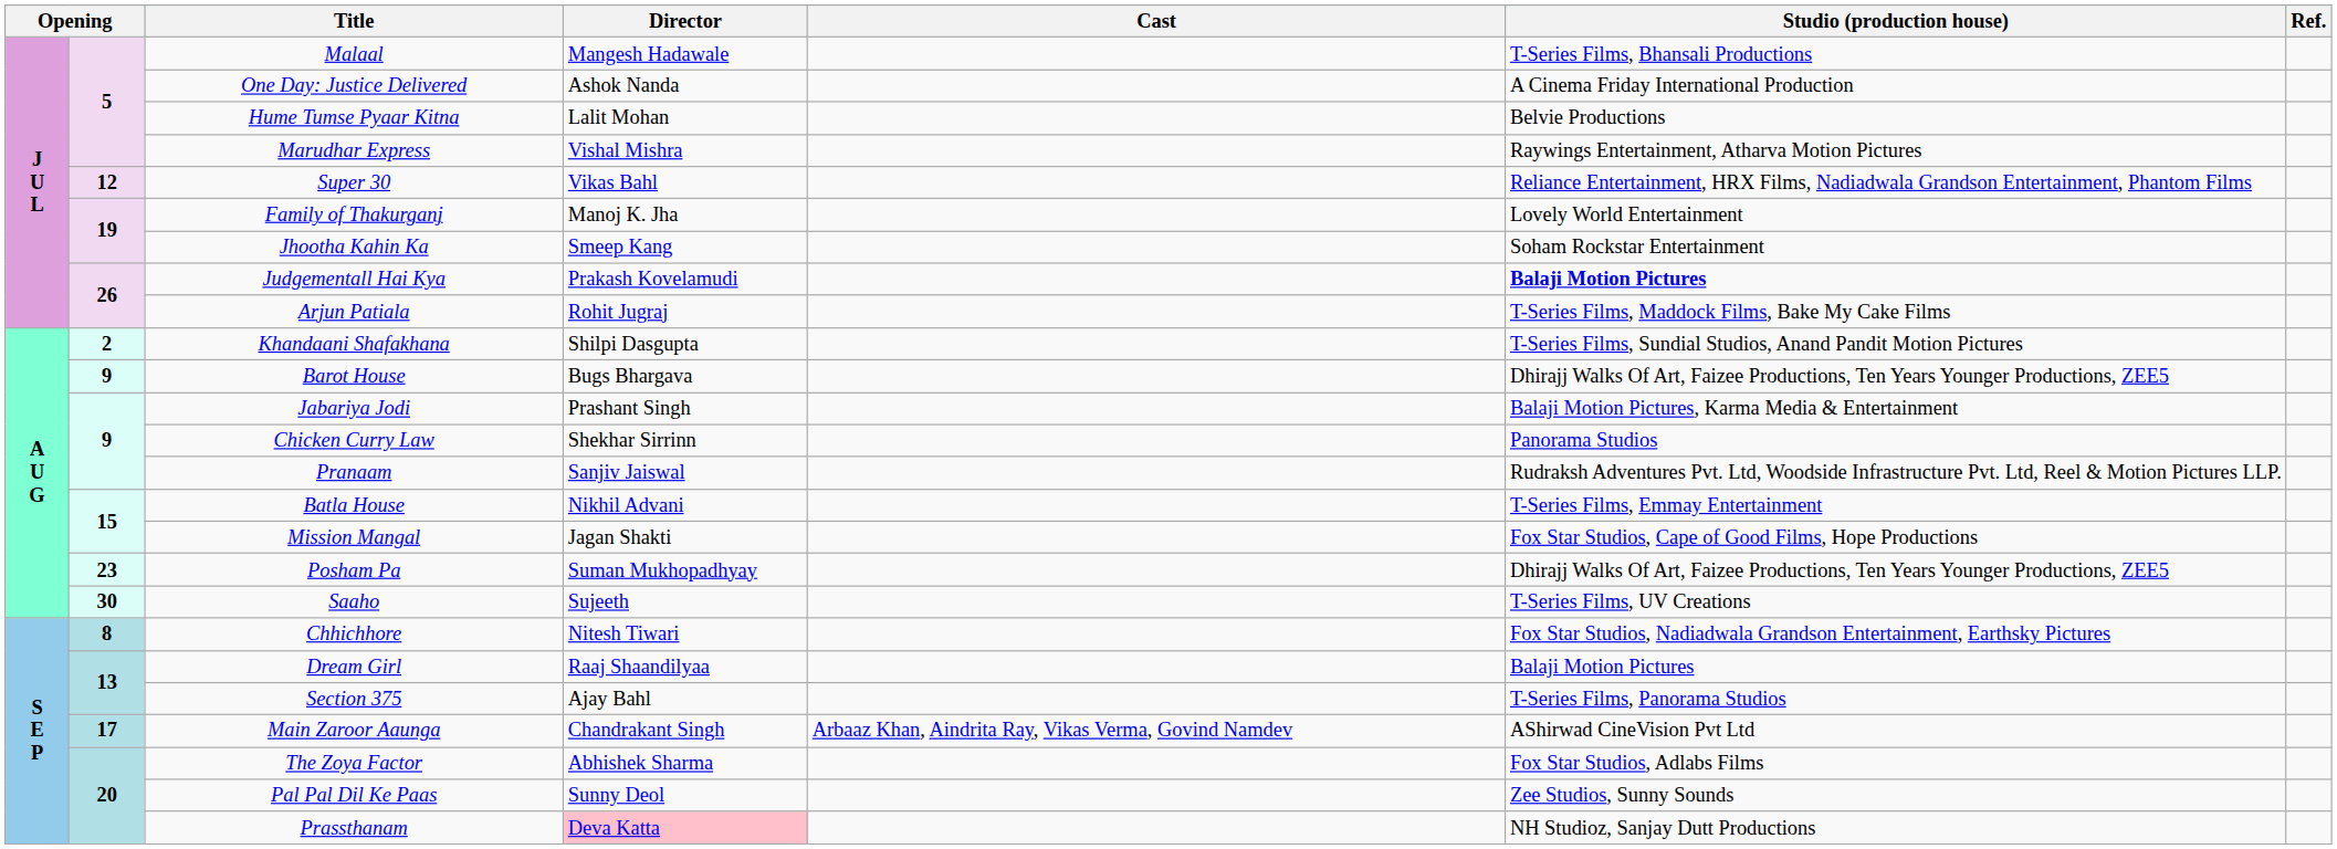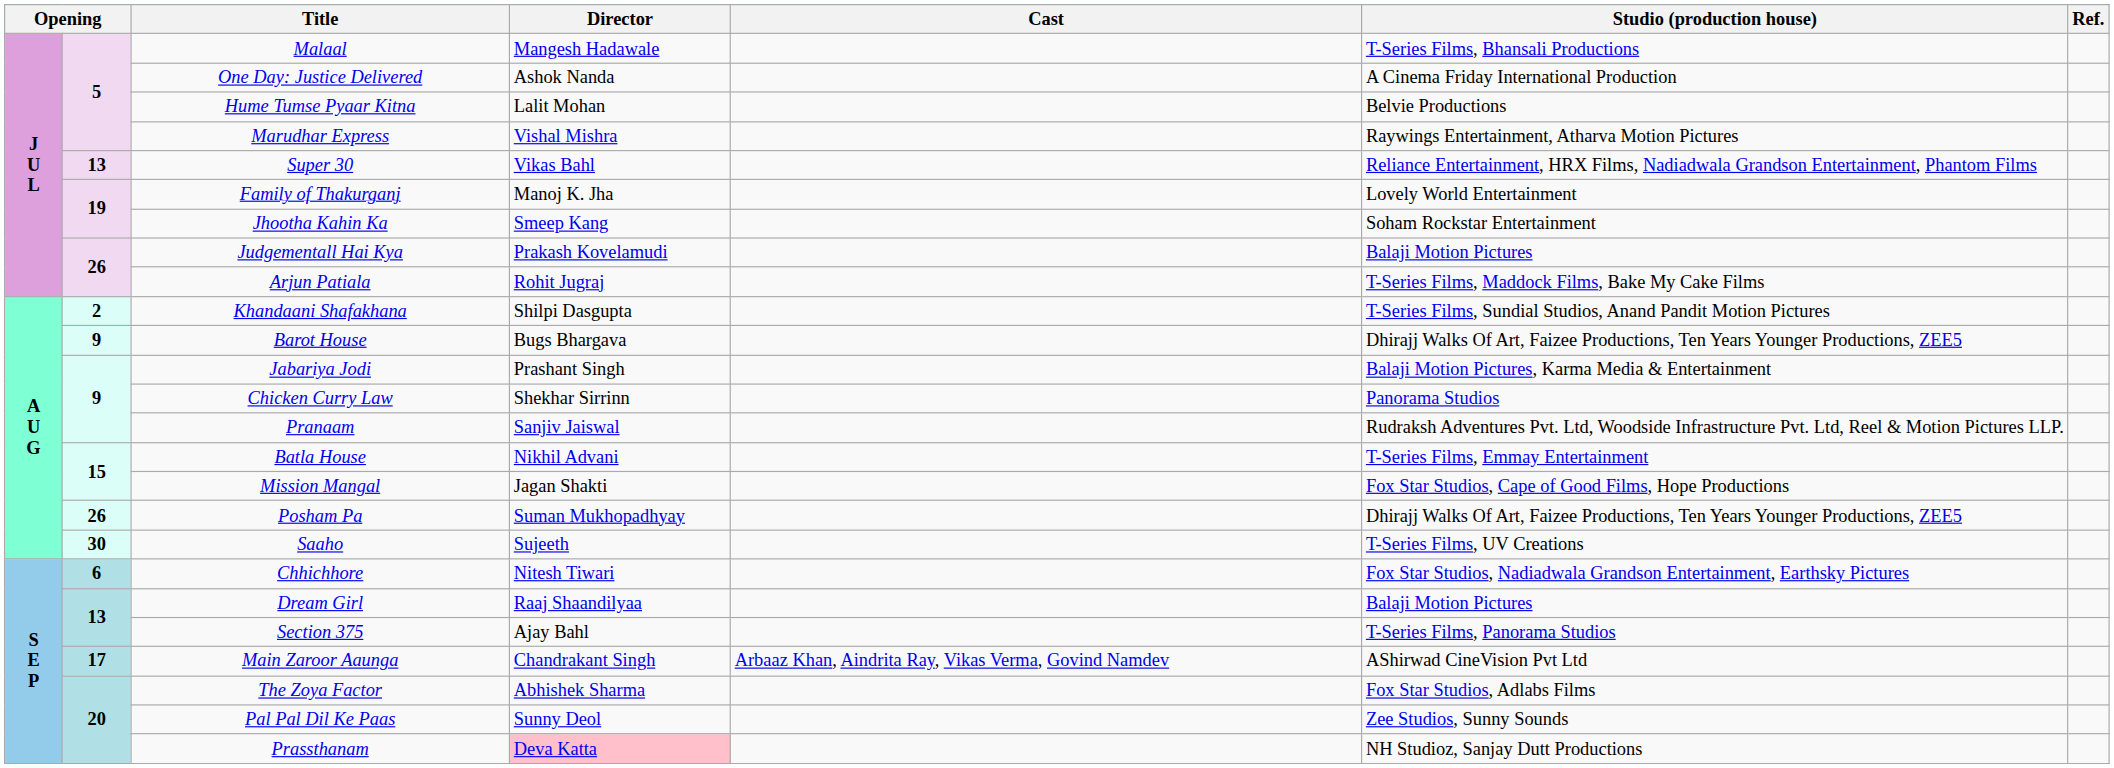Super 30 | column 2: 12 -> 13
Judgementall Hai Kya | Studio (production house): bold -> normal
Posham Pa | column 2: 23 -> 26
Chhichhore | column 2: 8 -> 6
